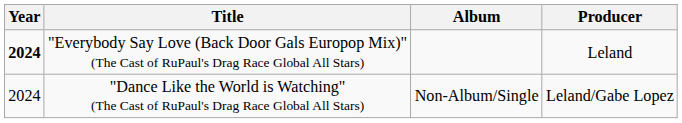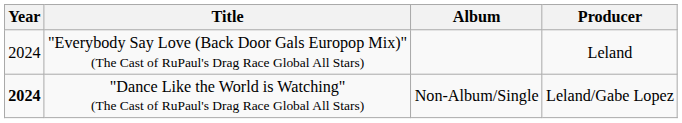row 2 | Year: bold -> normal
row 3 | Year: normal -> bold
